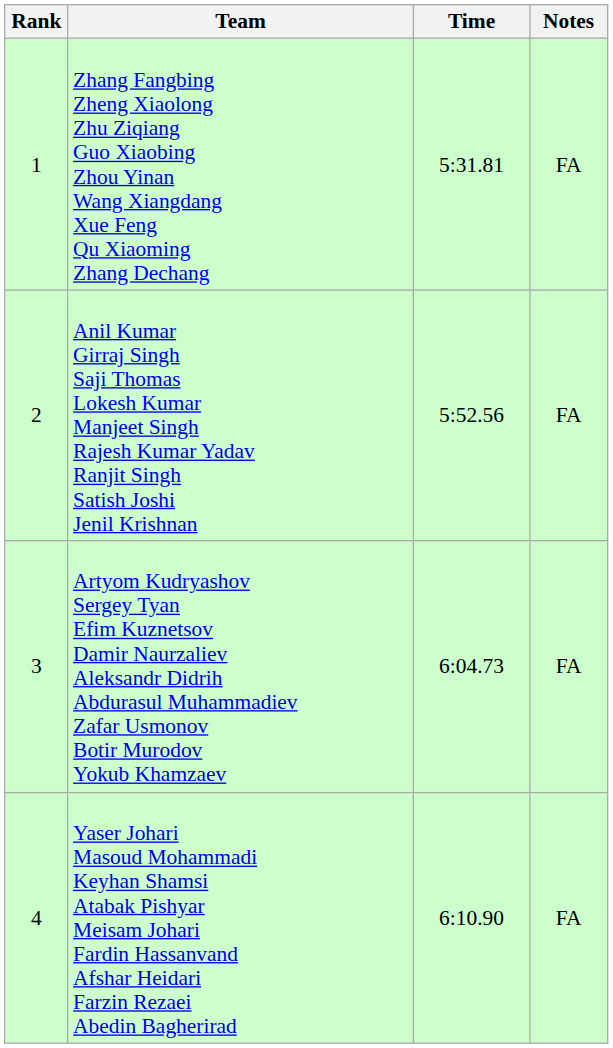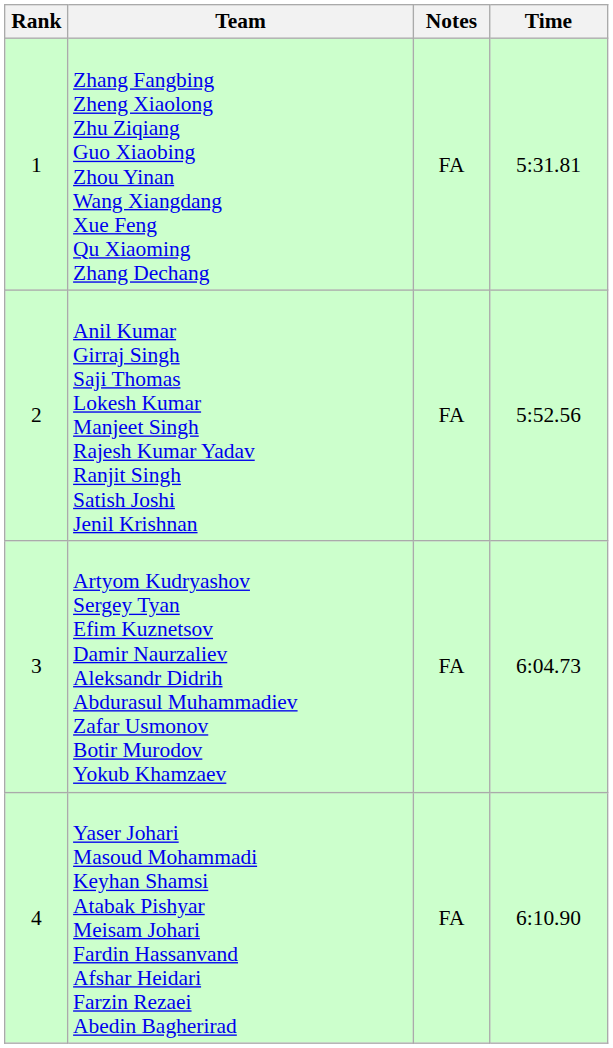columns swapped: Time <-> Notes
